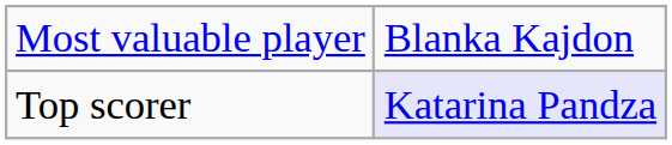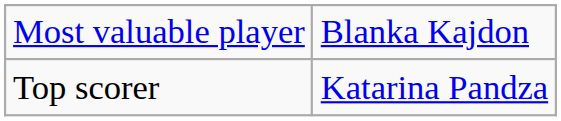Top scorer | column 2: lavender background -> no background
